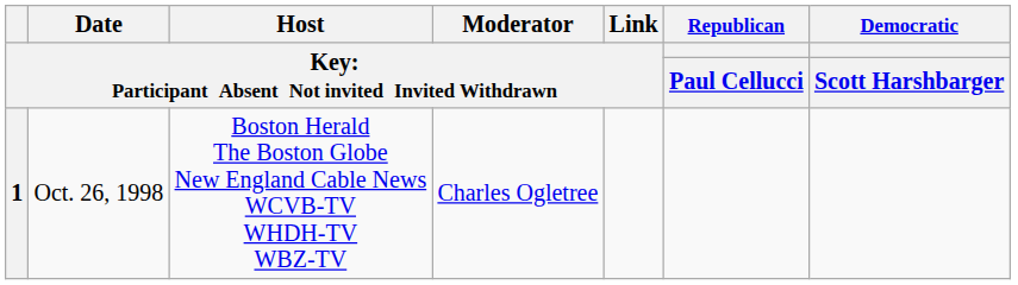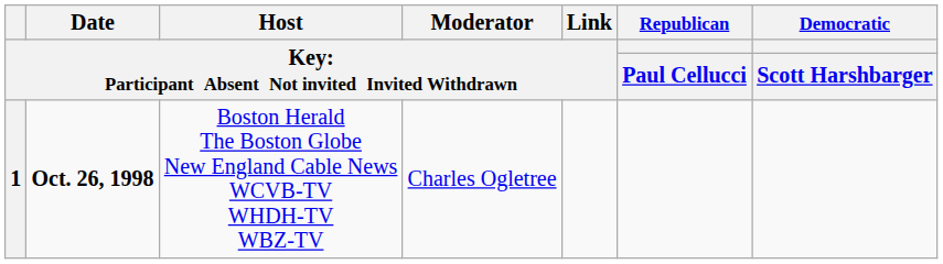1 | column 2: normal -> bold
